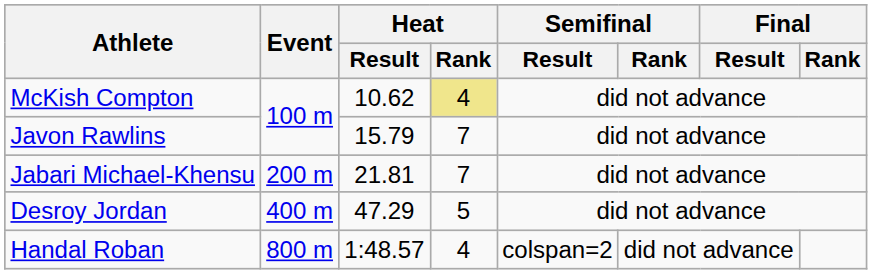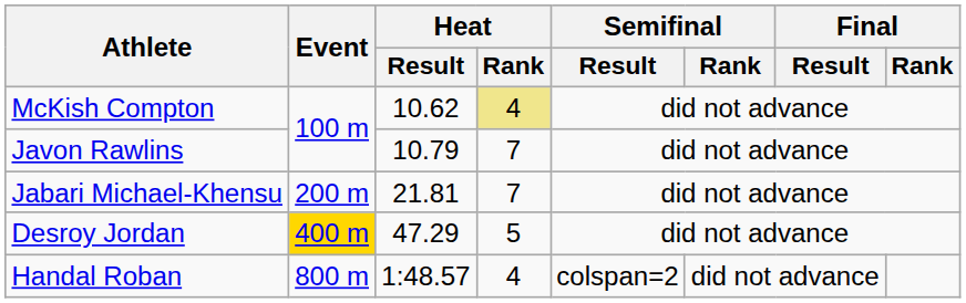Javon Rawlins | Heat / Result: 15.79 -> 10.79
Desroy Jordan | Event: no background -> gold background
